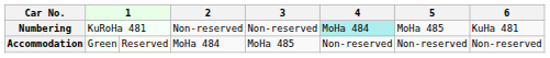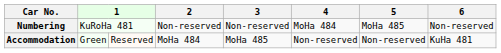Numbering | 4: paleturquoise background -> no background
Numbering | 6: KuHa 481 -> Non-reserved
Accommodation | 6: Non-reserved -> KuHa 481
